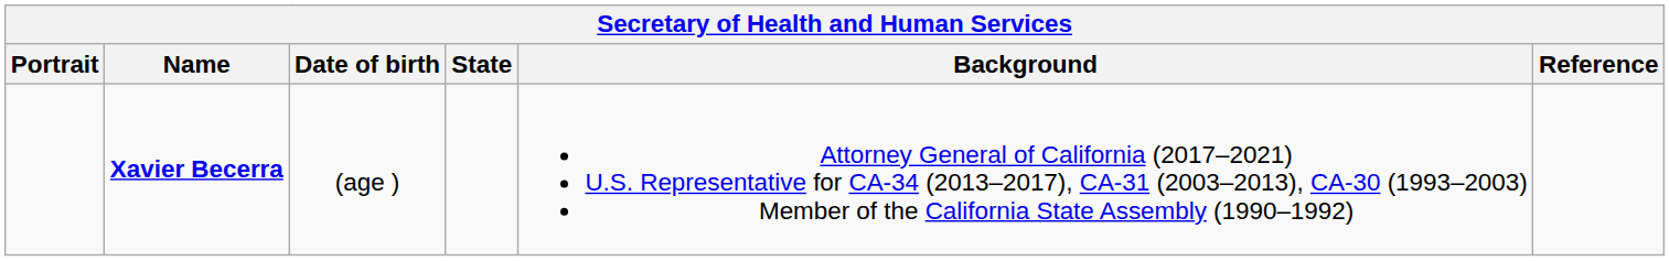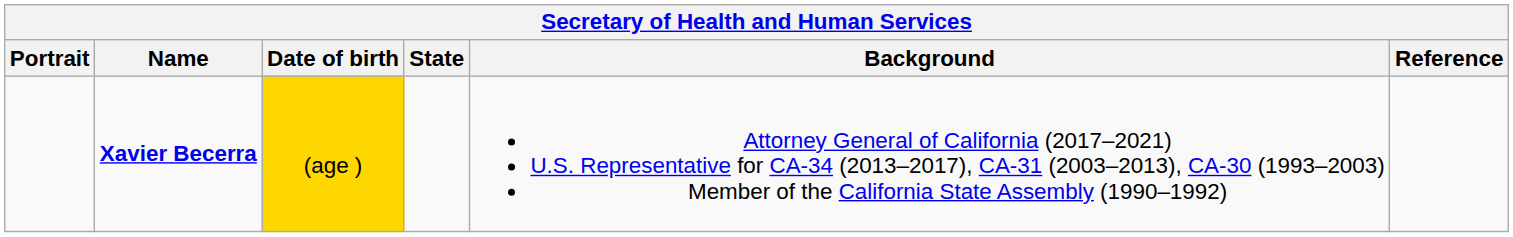Xavier Becerra | Date of birth: no background -> gold background
